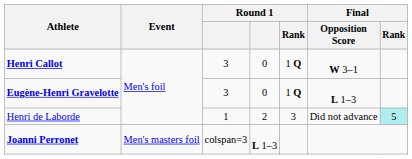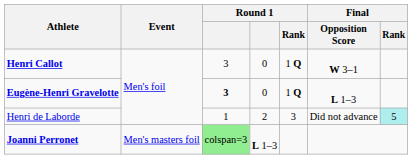Eugène-Henri Gravelotte | column 3: normal -> bold
Joanni Perronet | column 3: no background -> lightgreen background
